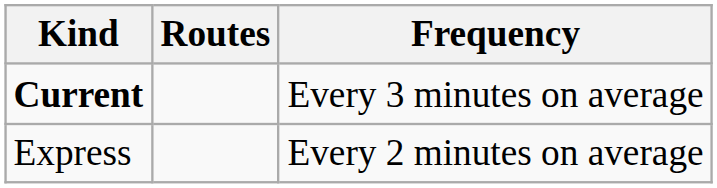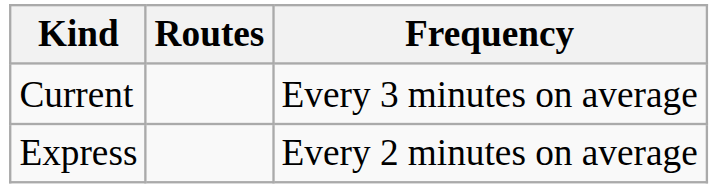row 2 | Kind: bold -> normal
